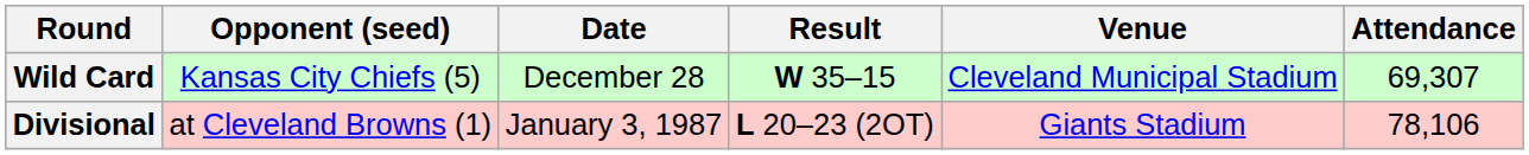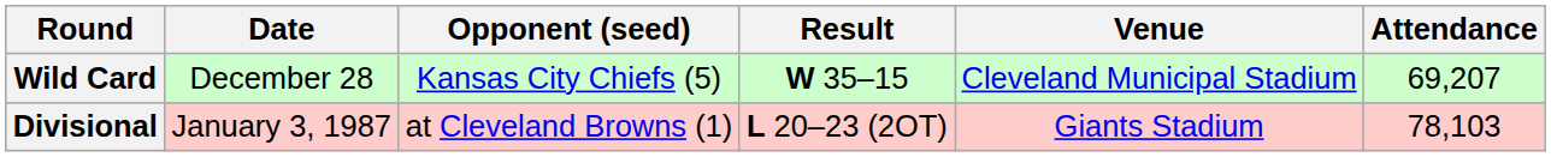columns swapped: Date <-> Opponent (seed)
Wild Card | Attendance: 69,307 -> 69,207
Divisional | Attendance: 78,106 -> 78,103
